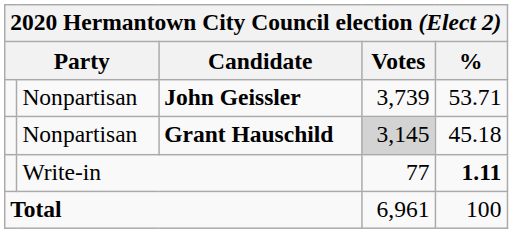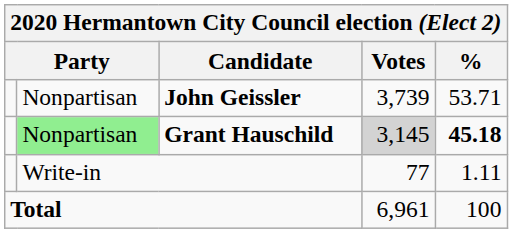Grant Hauschild | column 2: no background -> lightgreen background
Grant Hauschild | %: normal -> bold
Write-in | %: bold -> normal
